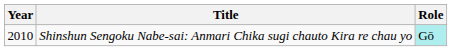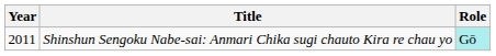row 2 | Year: 2010 -> 2011
